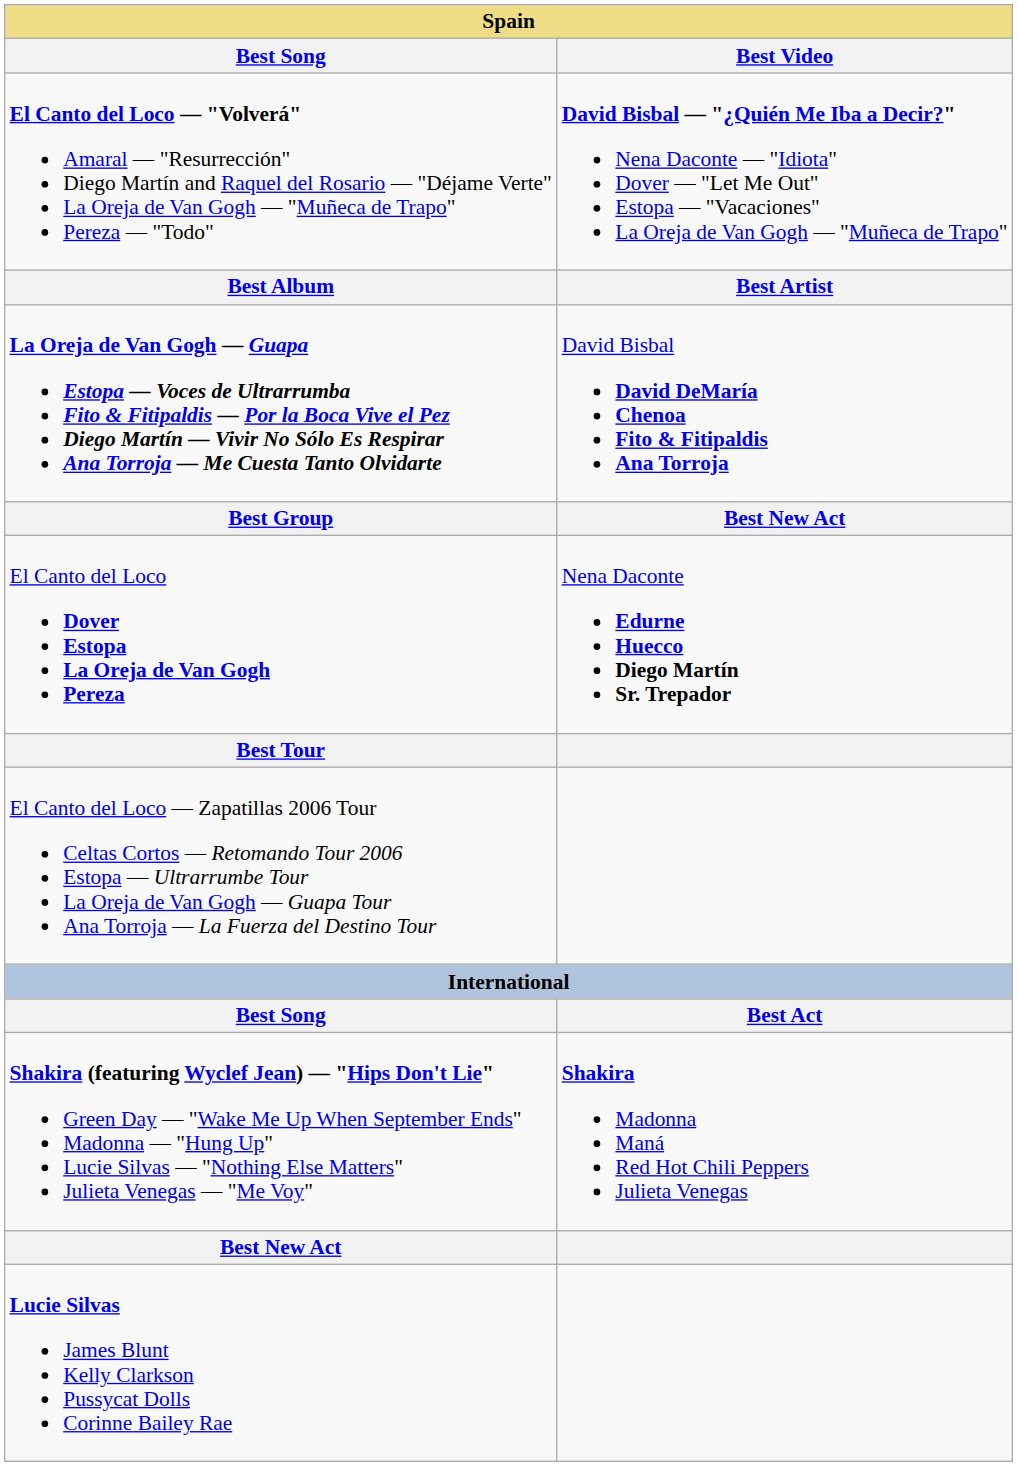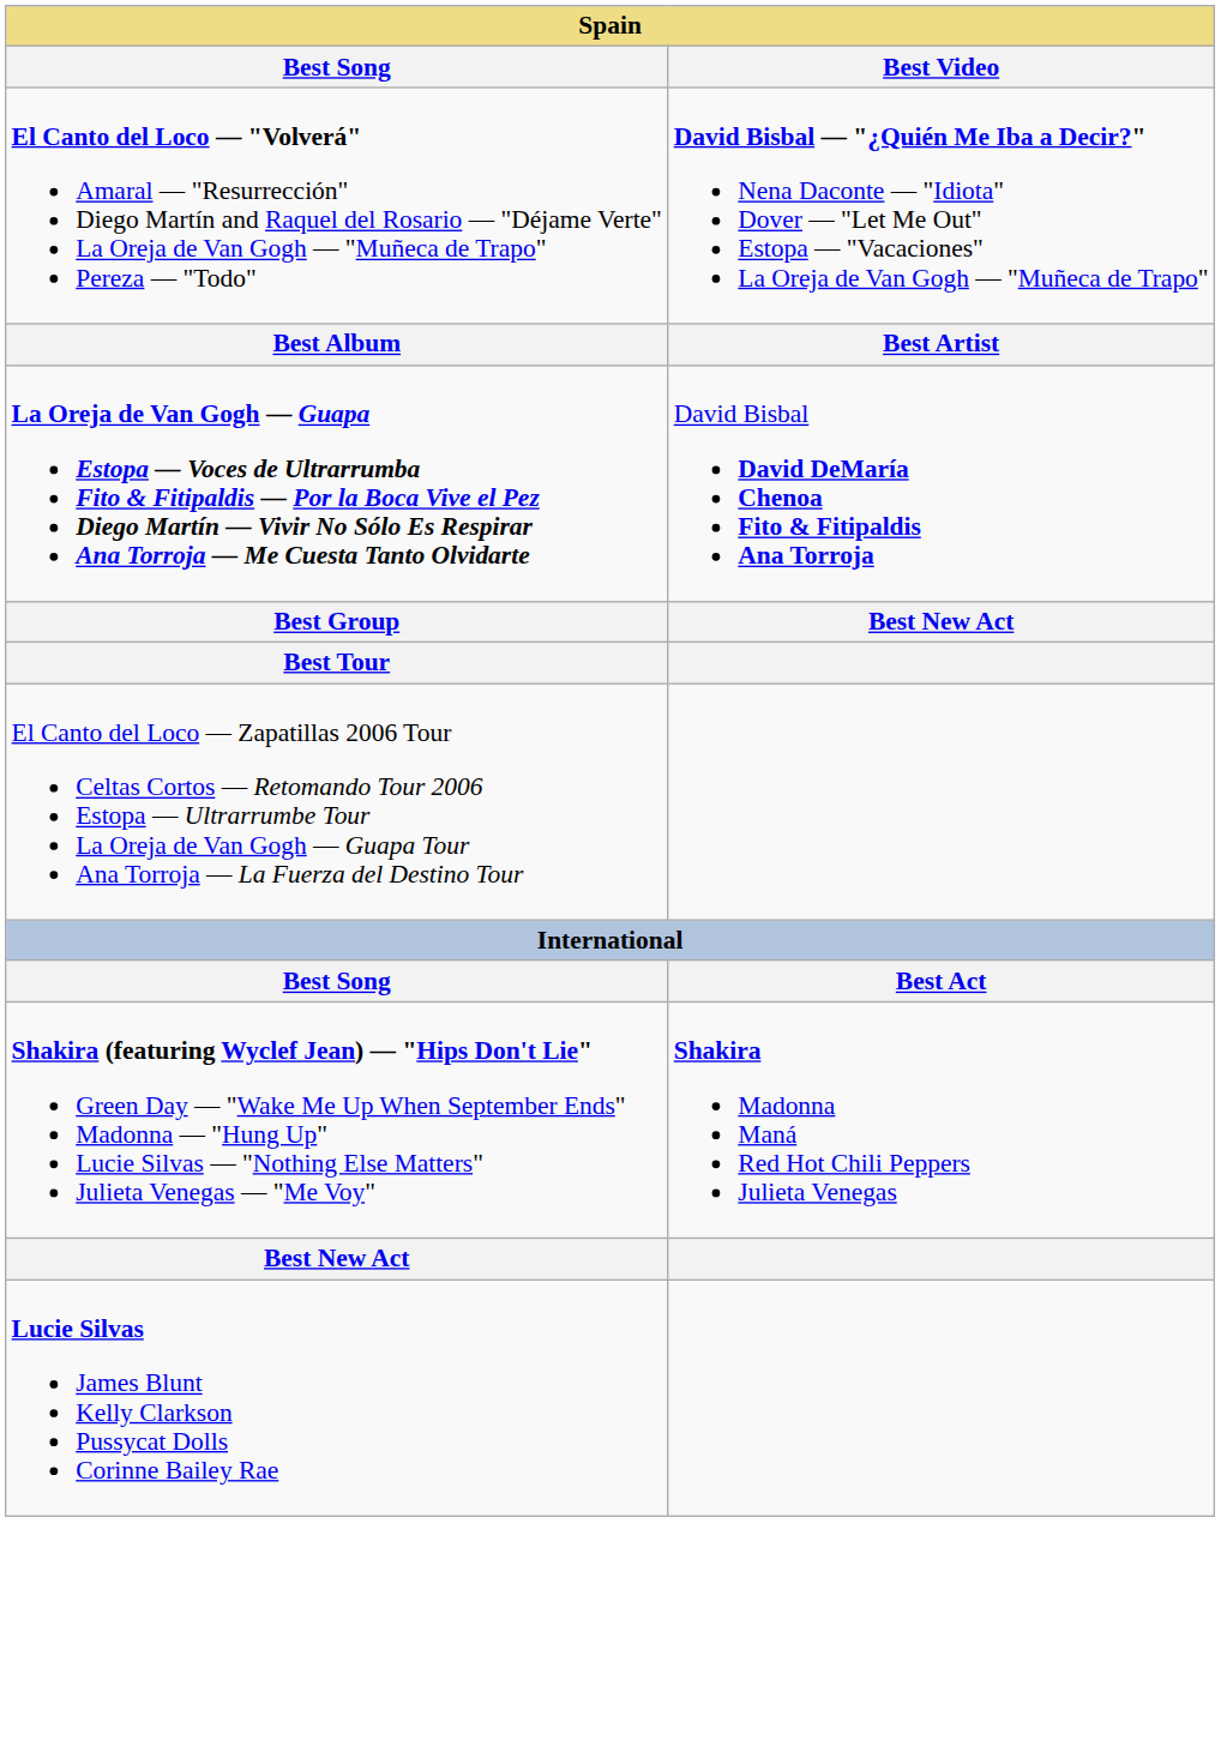- row: El Canto del Loco Dover Estopa La Oreja de Van Gogh Pereza | Nena Daconte Edurne Huecco Diego Martín Sr. Trepador
